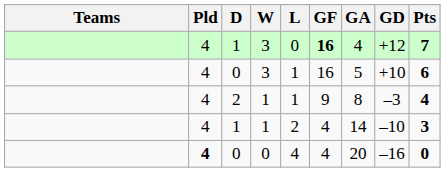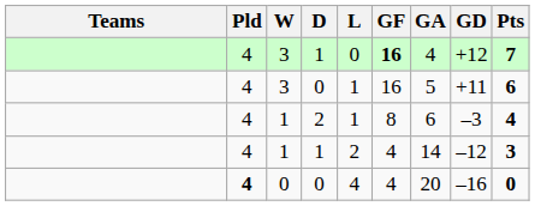columns swapped: W <-> D
row 3 | GD: +10 -> +11
row 4 | GF: 9 -> 8
row 4 | GA: 8 -> 6
row 5 | GD: –10 -> –12
